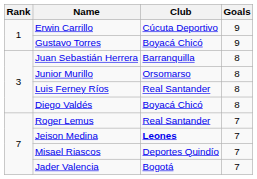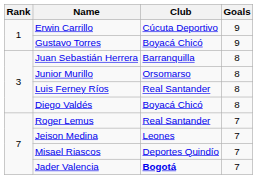Jeison Medina | Club: bold -> normal
Jader Valencia | Club: normal -> bold
